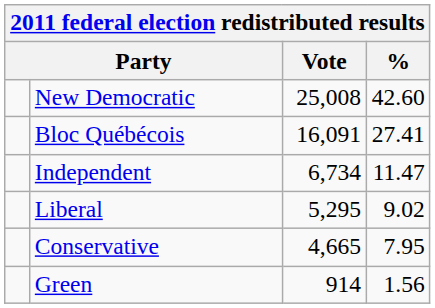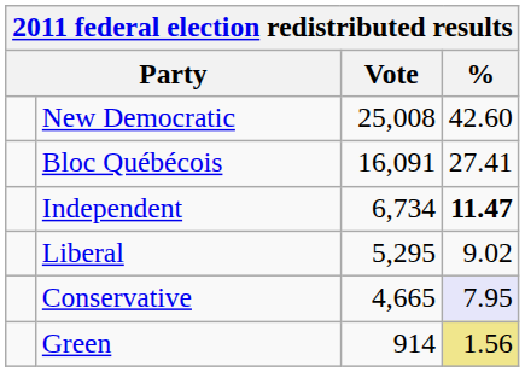Independent | %: normal -> bold
Conservative | %: no background -> lavender background
Green | %: no background -> khaki background
